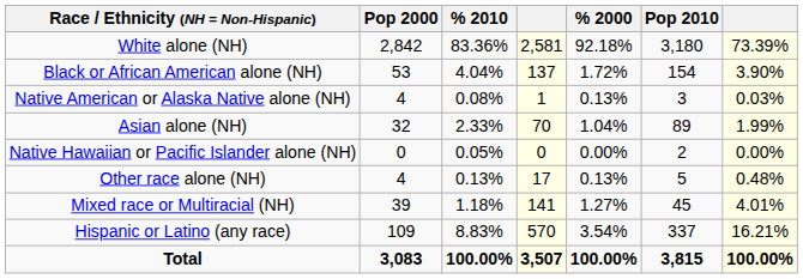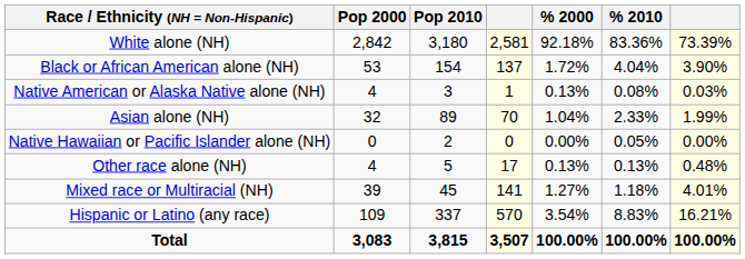columns swapped: Pop 2010 <-> % 2010
